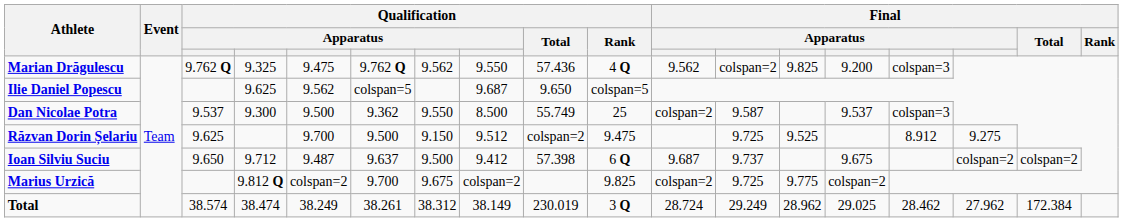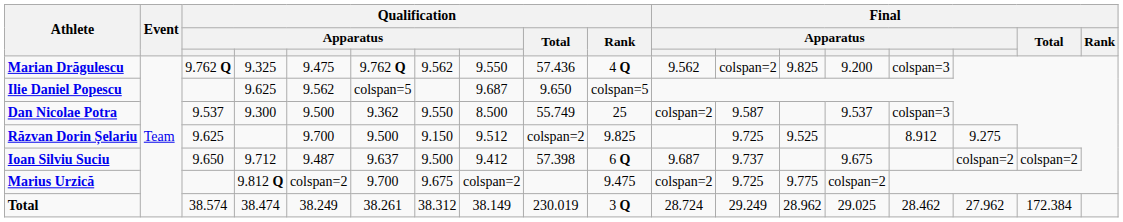Răzvan Dorin Șelariu | Qualification / Rank: 9.475 -> 9.825
Marius Urzică | Qualification / Rank: 9.825 -> 9.475
